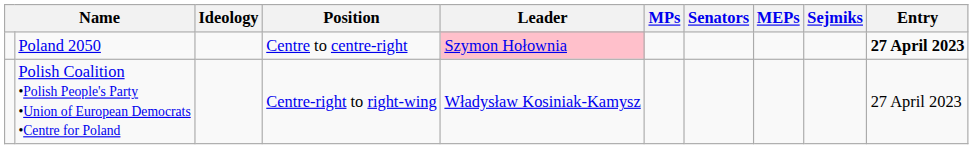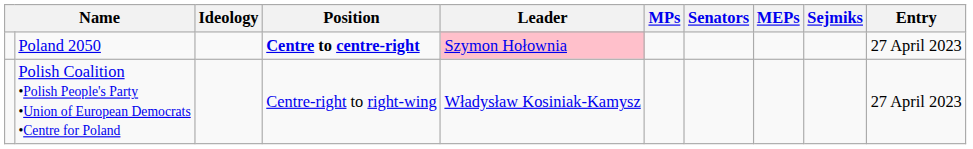Poland 2050 | Position: normal -> bold
Poland 2050 | Entry: bold -> normal
